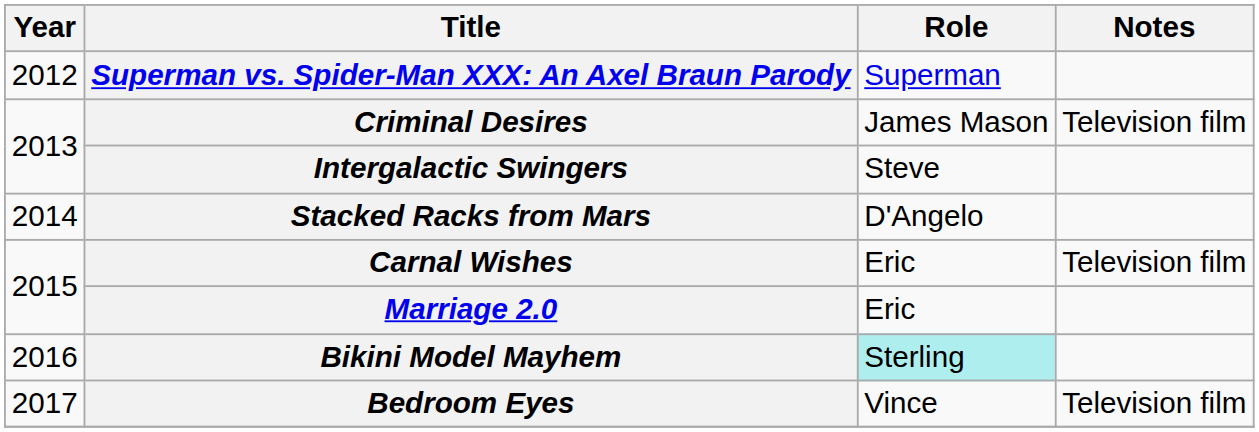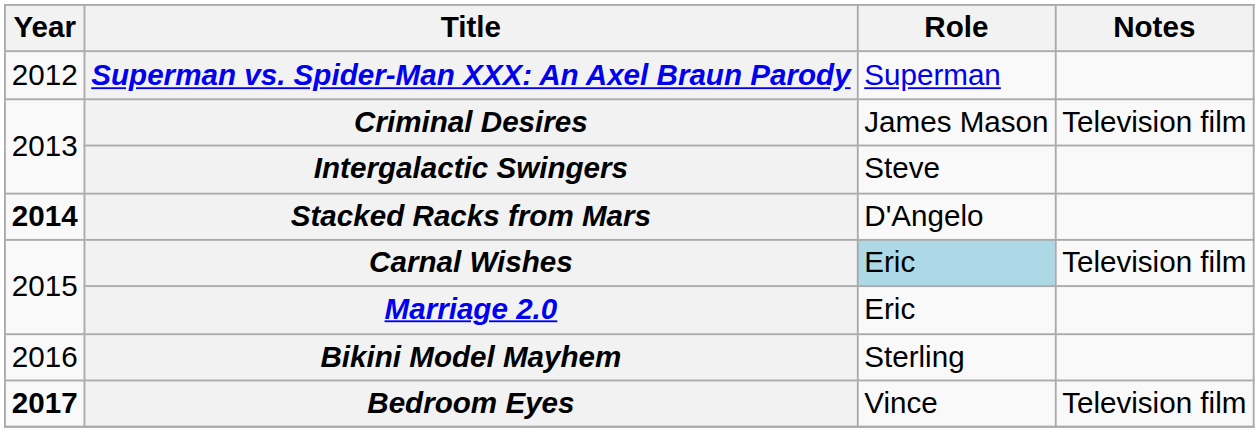Stacked Racks from Mars | Year: normal -> bold
Carnal Wishes | Role: no background -> lightblue background
Bikini Model Mayhem | Role: paleturquoise background -> no background
Bedroom Eyes | Year: normal -> bold
